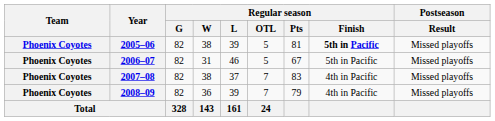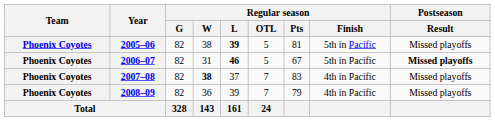2005–06 | Regular season / L: normal -> bold
2005–06 | Regular season / Finish: bold -> normal
2006–07 | Regular season / L: normal -> bold
2006–07 | Postseason / Result: normal -> bold
2007–08 | Regular season / W: normal -> bold
